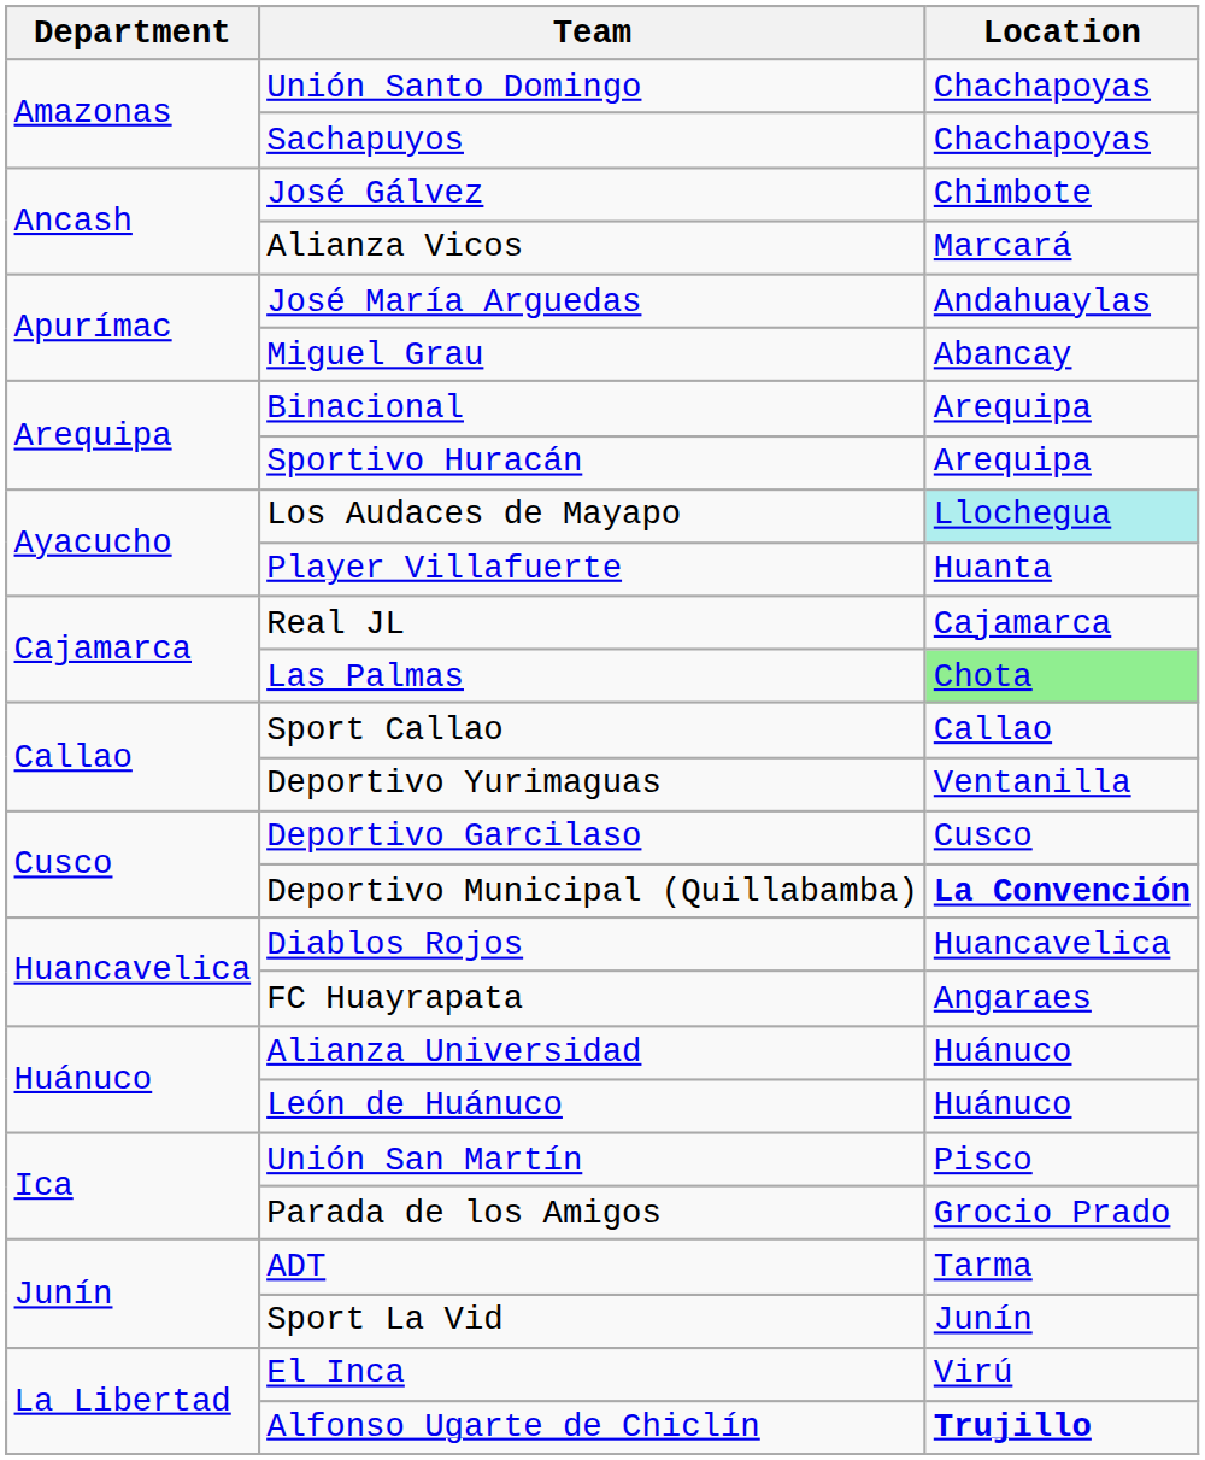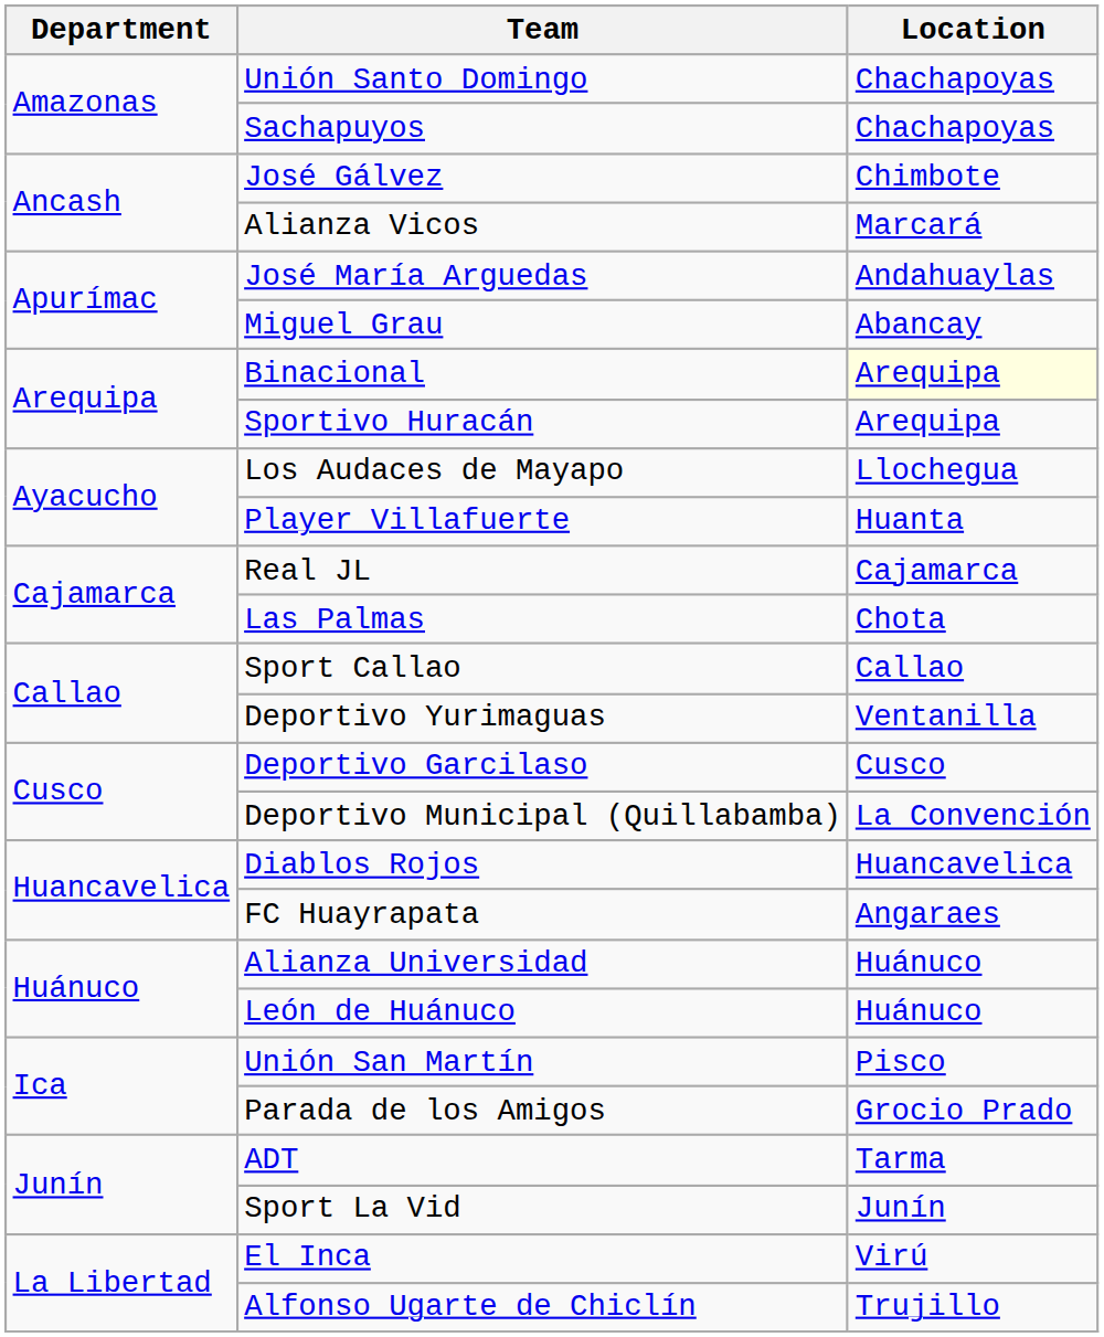Binacional | Location: no background -> lightyellow background
Los Audaces de Mayapo | Location: paleturquoise background -> no background
Las Palmas | Location: lightgreen background -> no background
Deportivo Municipal (Quillabamba) | Location: bold -> normal
Alfonso Ugarte de Chiclín | Location: bold -> normal
